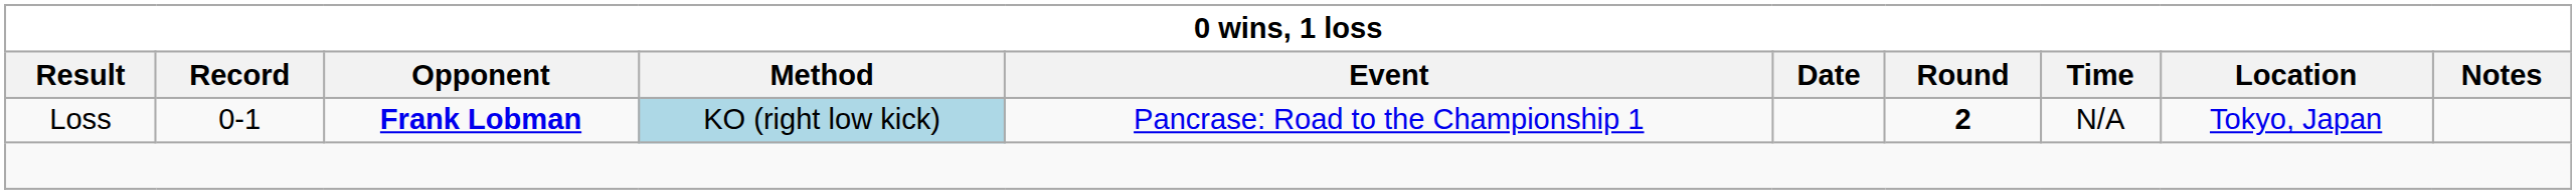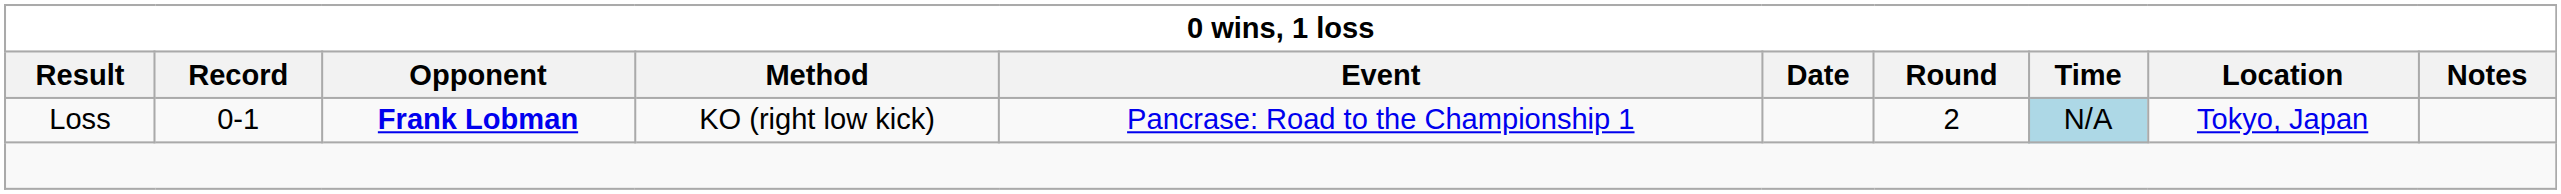Loss | Method: lightblue background -> no background
Loss | Round: bold -> normal
Loss | Time: no background -> lightblue background
